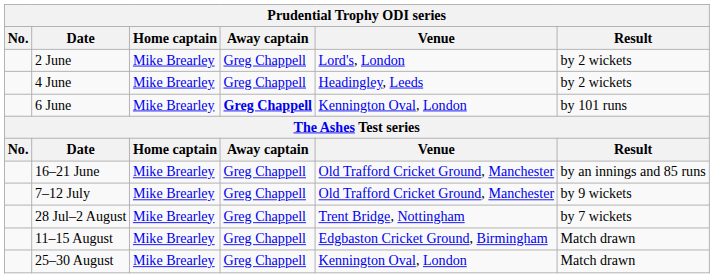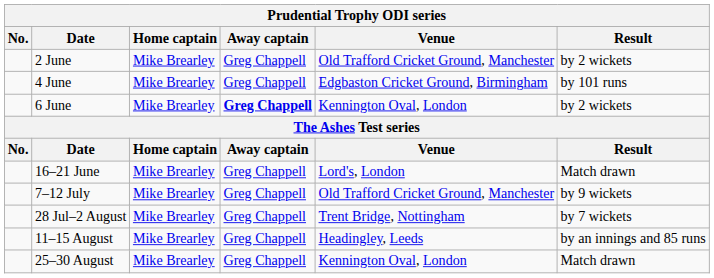2 June | Venue: Lord's, London -> Old Trafford Cricket Ground, Manchester
4 June | Venue: Headingley, Leeds -> Edgbaston Cricket Ground, Birmingham
4 June | Result: by 2 wickets -> by 101 runs
6 June | Result: by 101 runs -> by 2 wickets
16–21 June | Venue: Old Trafford Cricket Ground, Manchester -> Lord's, London
16–21 June | Result: by an innings and 85 runs -> Match drawn
11–15 August | Venue: Edgbaston Cricket Ground, Birmingham -> Headingley, Leeds
11–15 August | Result: Match drawn -> by an innings and 85 runs
